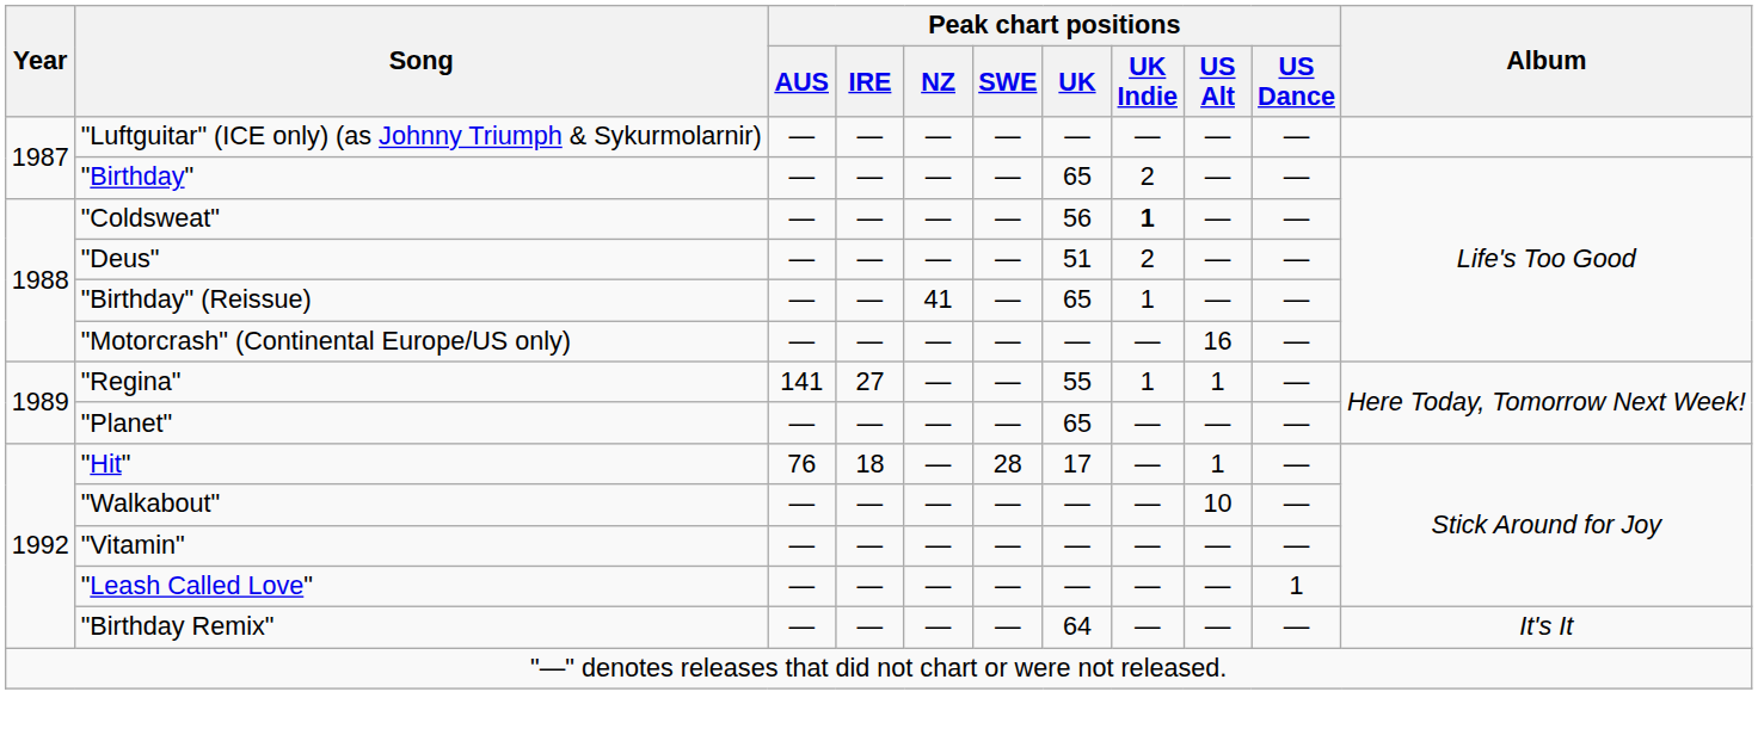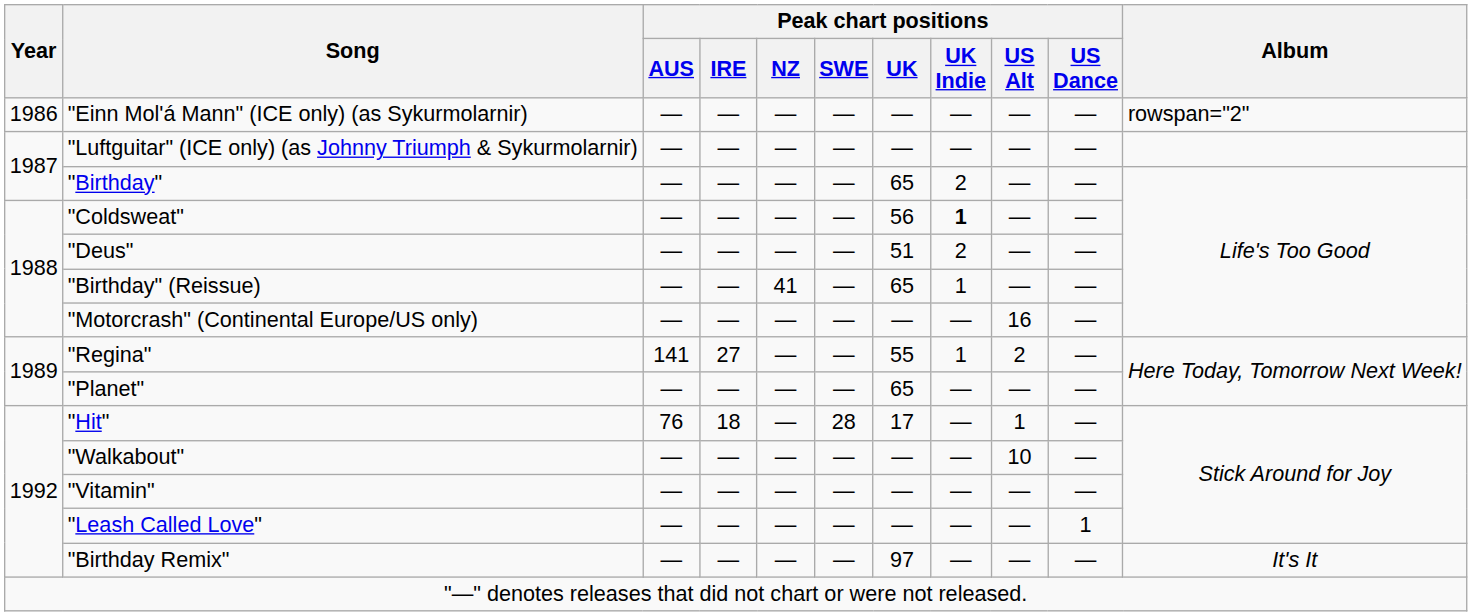+ row: 1986 | "Einn Mol'á Mann" (ICE only) (as Sykurmolarnir) | — | — | — | — | — | — | — | — | rowspan="2"
"Regina" | Peak chart positions / US Alt: 1 -> 2
"Birthday Remix" | Peak chart positions / UK: 64 -> 97
